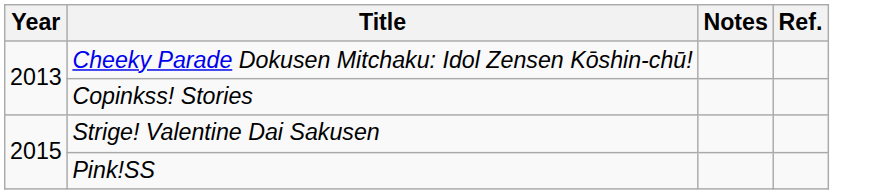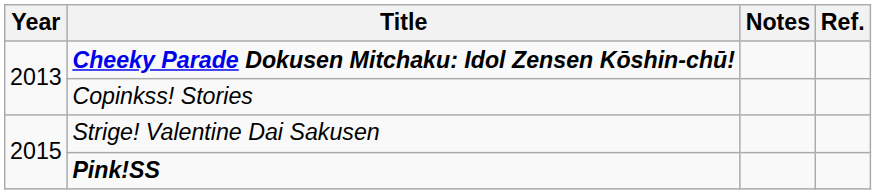Cheeky Parade Dokusen Mitchaku: Idol Zensen Kōshin-chū! | Title: normal -> bold
Pink!SS | Title: normal -> bold
